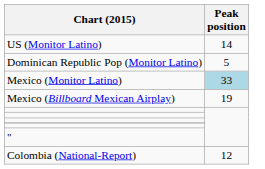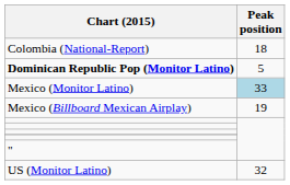row 2 | Chart (2015): US (Monitor Latino) -> Colombia (National-Report)
row 2 | Peak position: 14 -> 18
row 3 | Chart (2015): normal -> bold
row 11 | Chart (2015): Colombia (National-Report) -> US (Monitor Latino)
row 11 | Peak position: 12 -> 32
